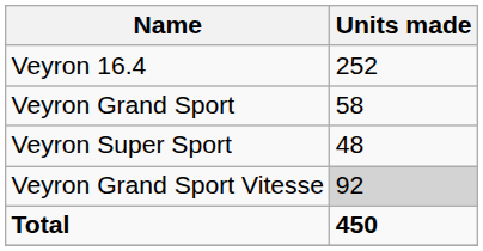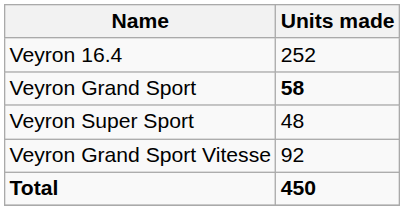Veyron Grand Sport | column 2: normal -> bold
Veyron Grand Sport Vitesse | column 2: lightgrey background -> no background
